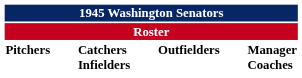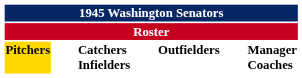Pitchers | column 1: no background -> gold background
